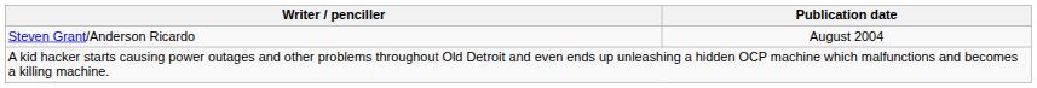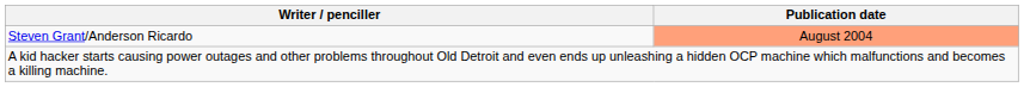Steven Grant/Anderson Ricardo | Publication date: no background -> lightsalmon background
